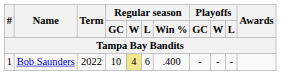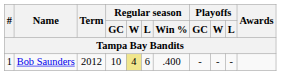Bob Saunders | Term: 2022 -> 2012
